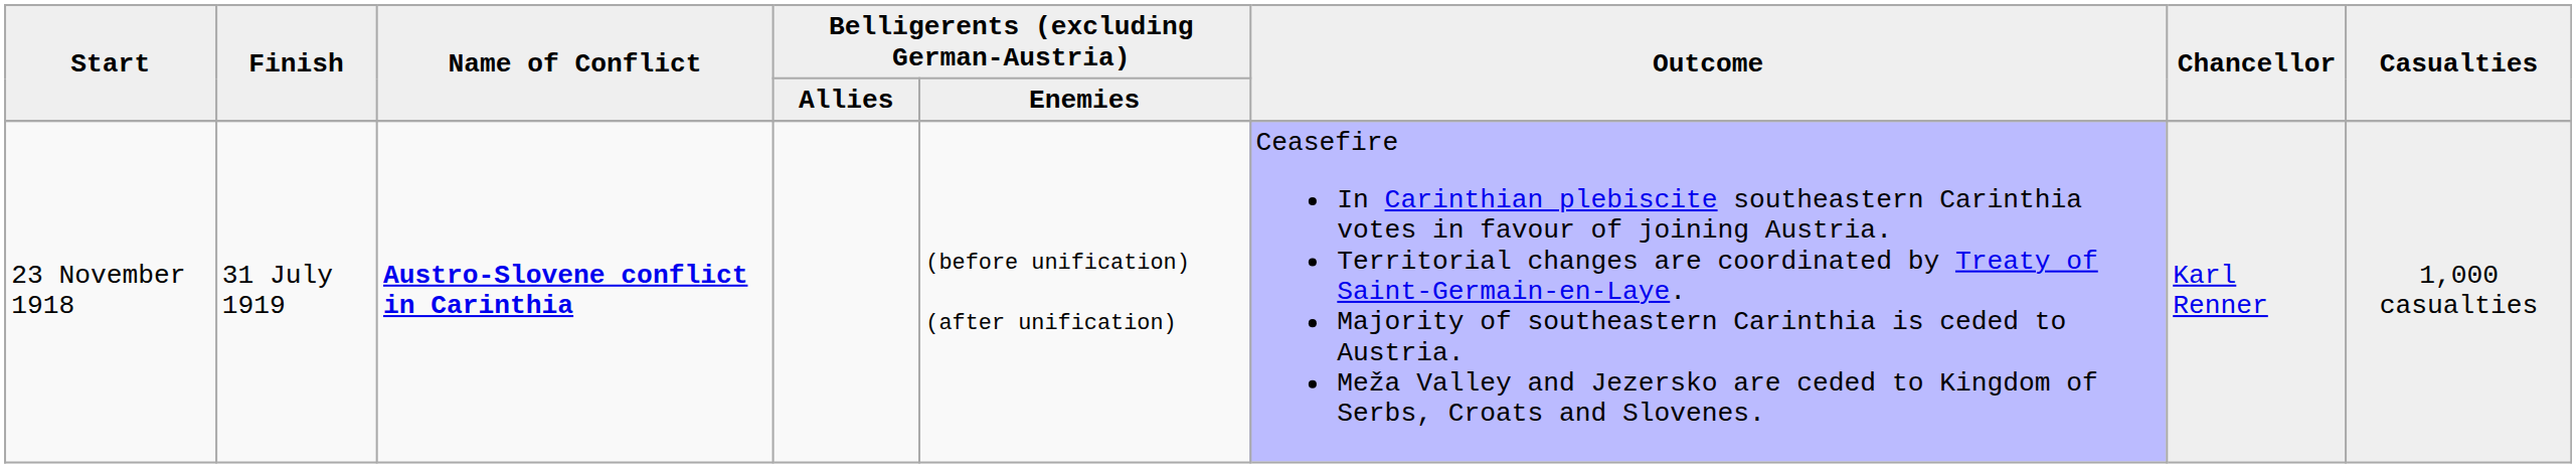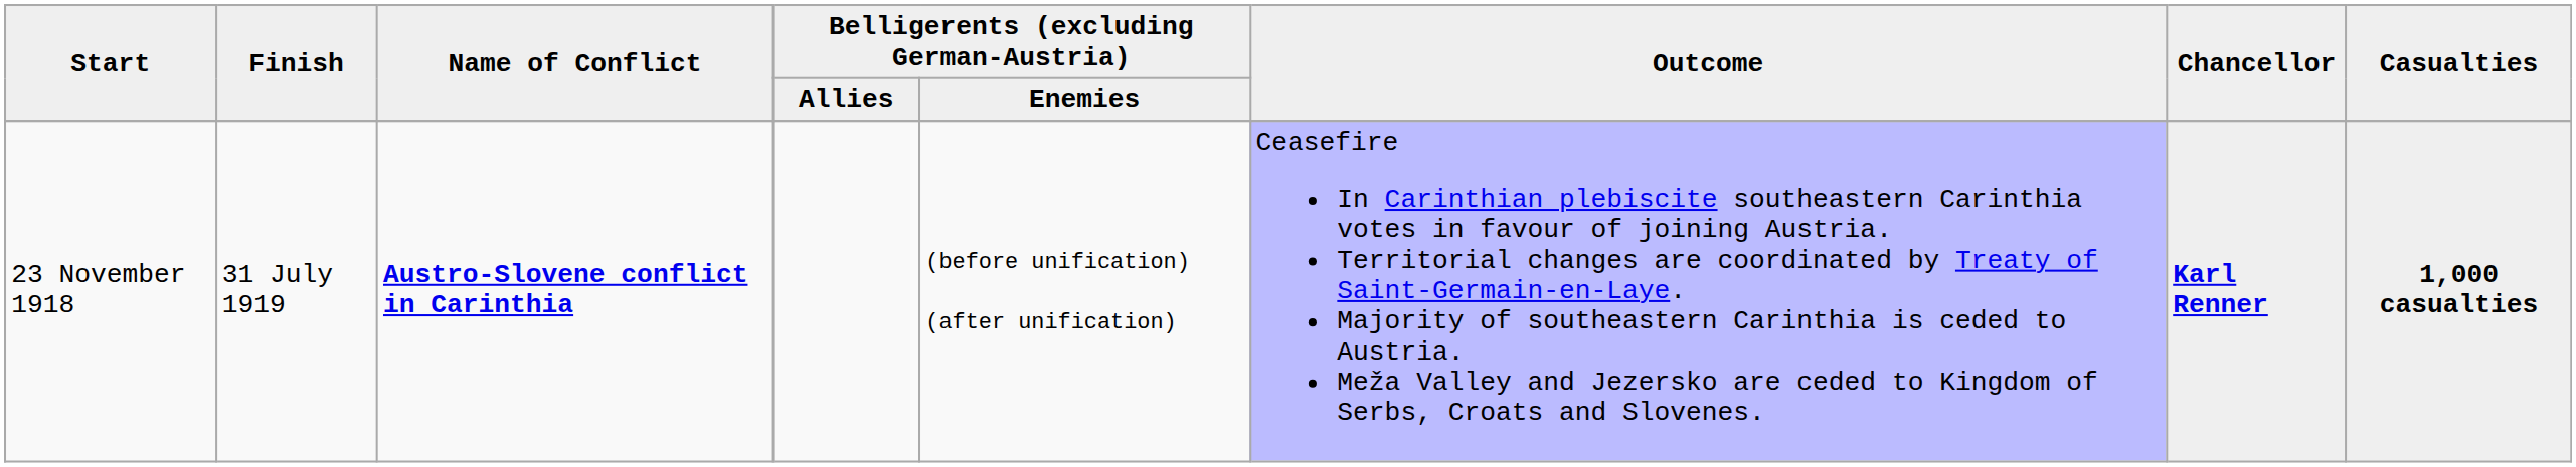23 November 1918 | Chancellor: normal -> bold
23 November 1918 | Casualties: normal -> bold
